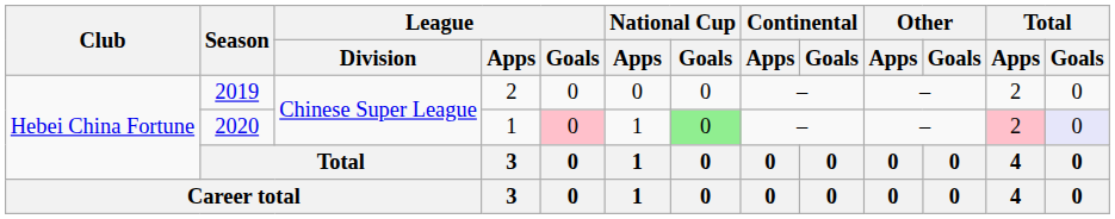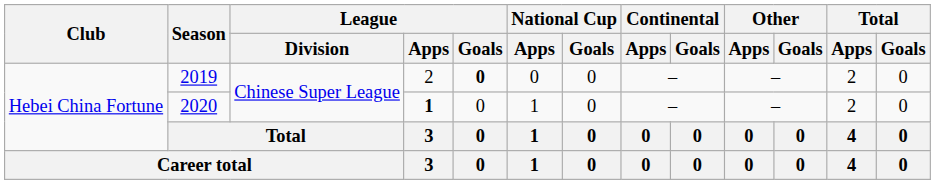2019 | League / Goals: normal -> bold
2020 | League / Apps: normal -> bold
2020 | League / Goals: pink background -> no background
2020 | National Cup / Goals: lightgreen background -> no background
2020 | Total / Apps: pink background -> no background
2020 | Total / Goals: lavender background -> no background
